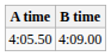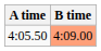4:05.50 | B time: no background -> lightsalmon background
